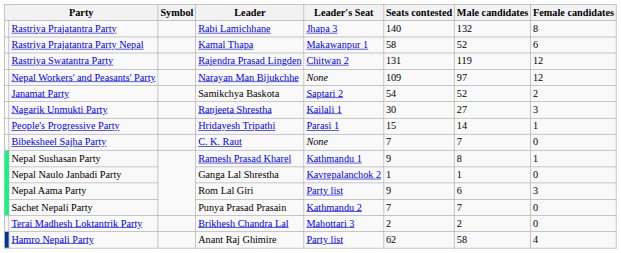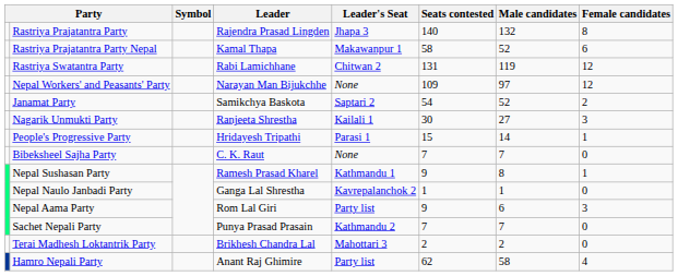Rastriya Prajatantra Party | Leader: Rabi Lamichhane -> Rajendra Prasad Lingden
Rastriya Swatantra Party | Leader: Rajendra Prasad Lingden -> Rabi Lamichhane
